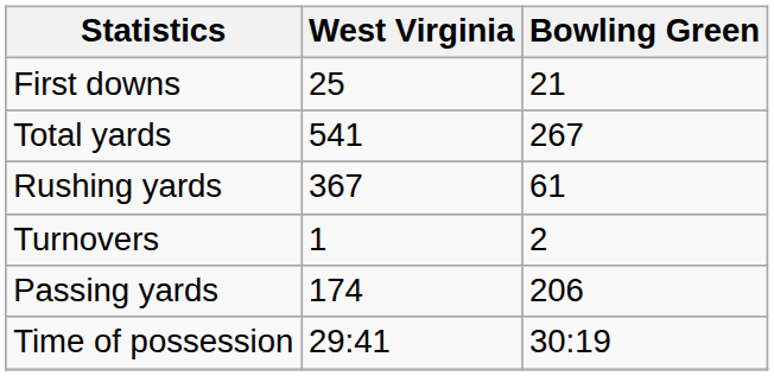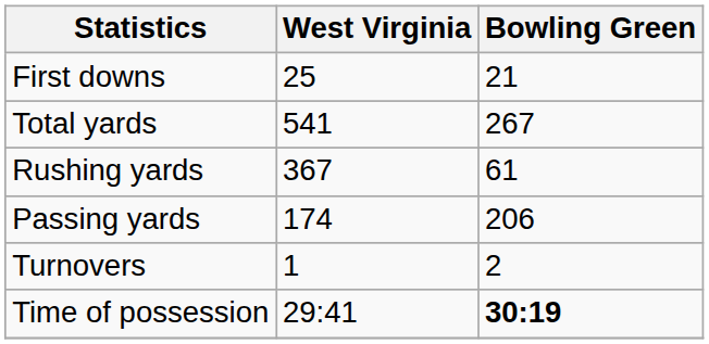rows swapped: Passing yards <-> Turnovers
Time of possession | Bowling Green: normal -> bold
